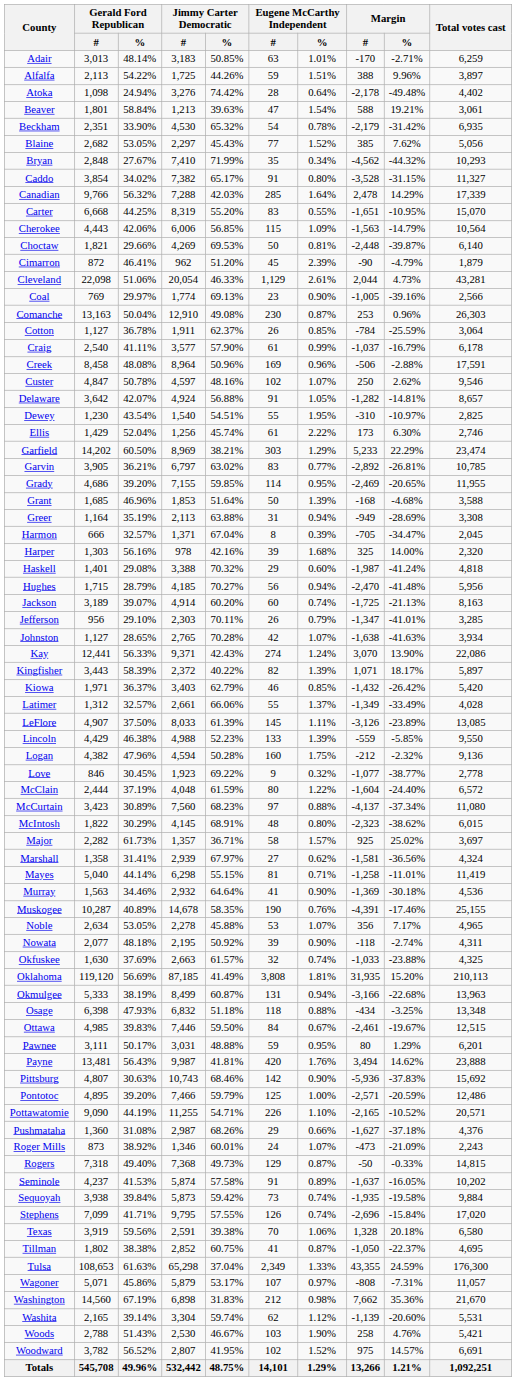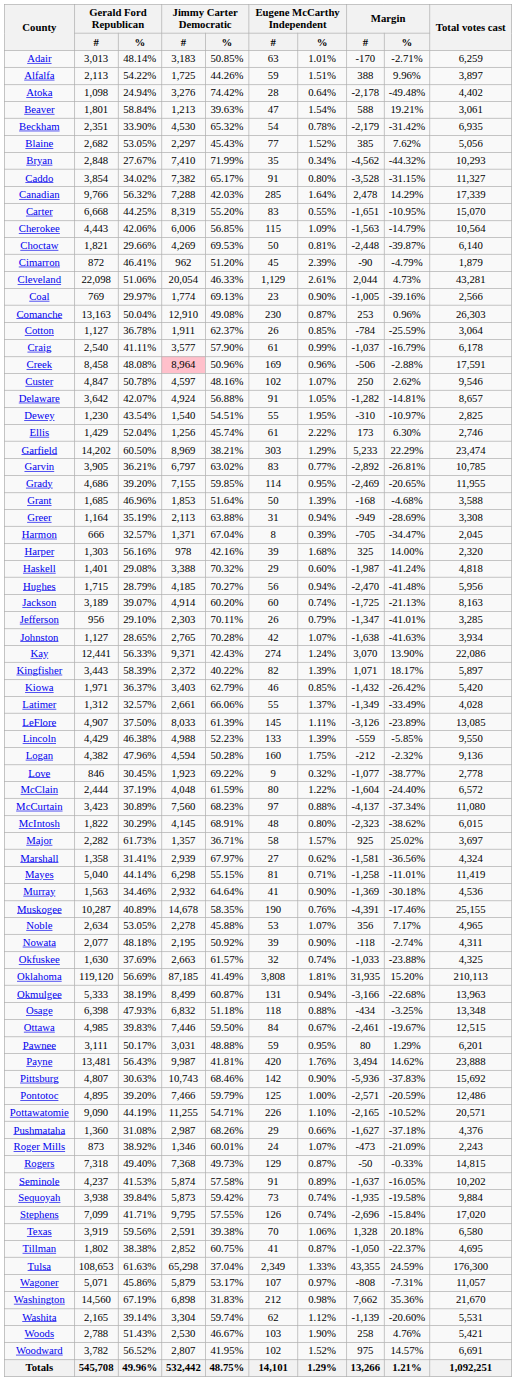Creek | Jimmy Carter Democratic / #: no background -> pink background
